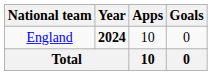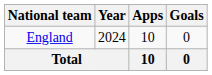England | Year: bold -> normal
